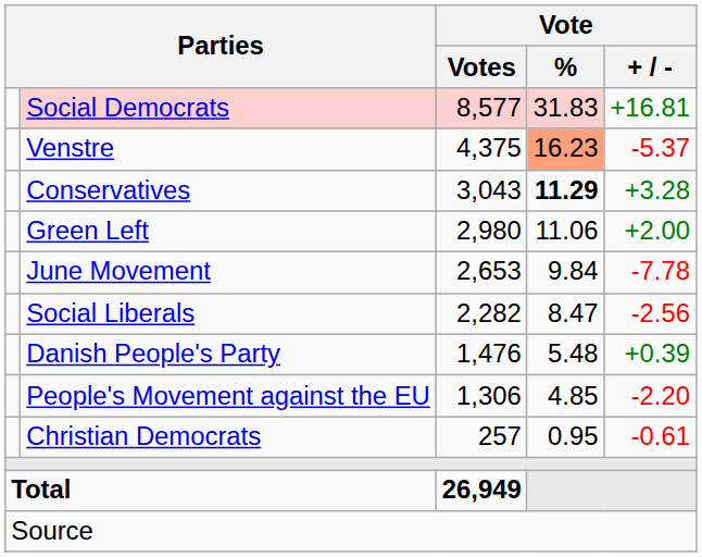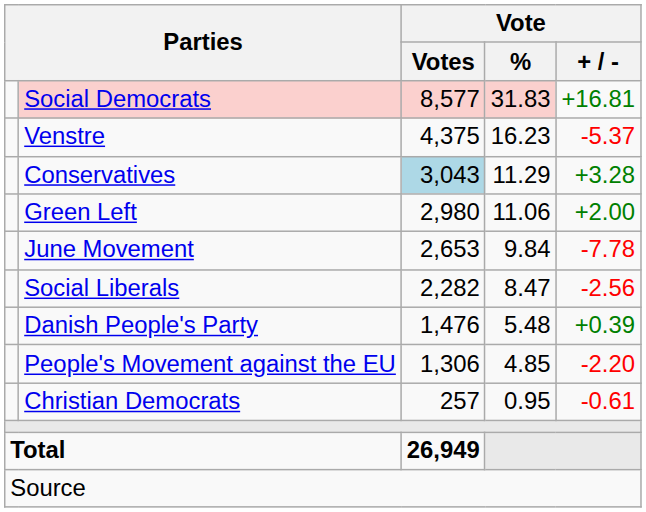Venstre | Vote / %: lightsalmon background -> no background
Conservatives | Vote / Votes: no background -> lightblue background
Conservatives | Vote / %: bold -> normal
